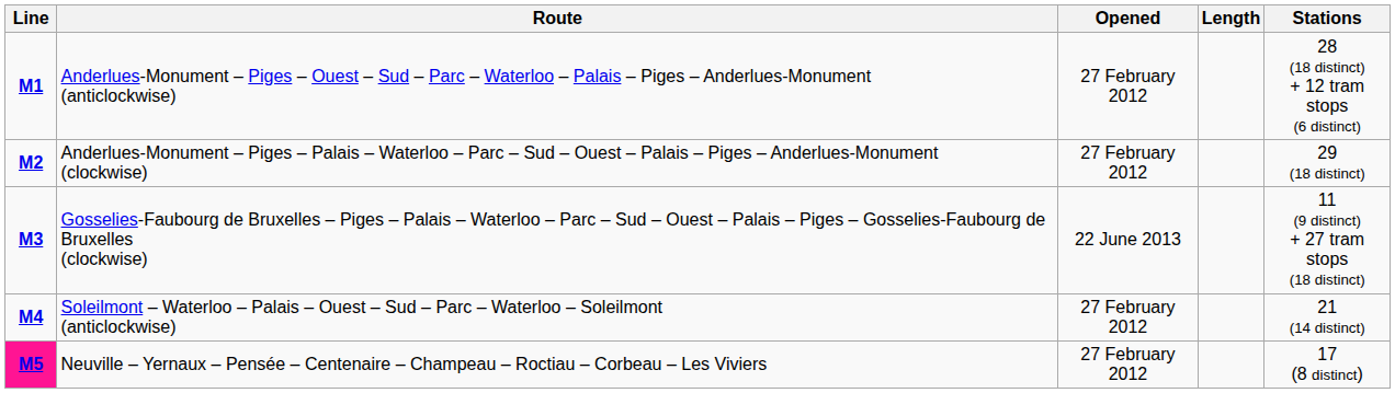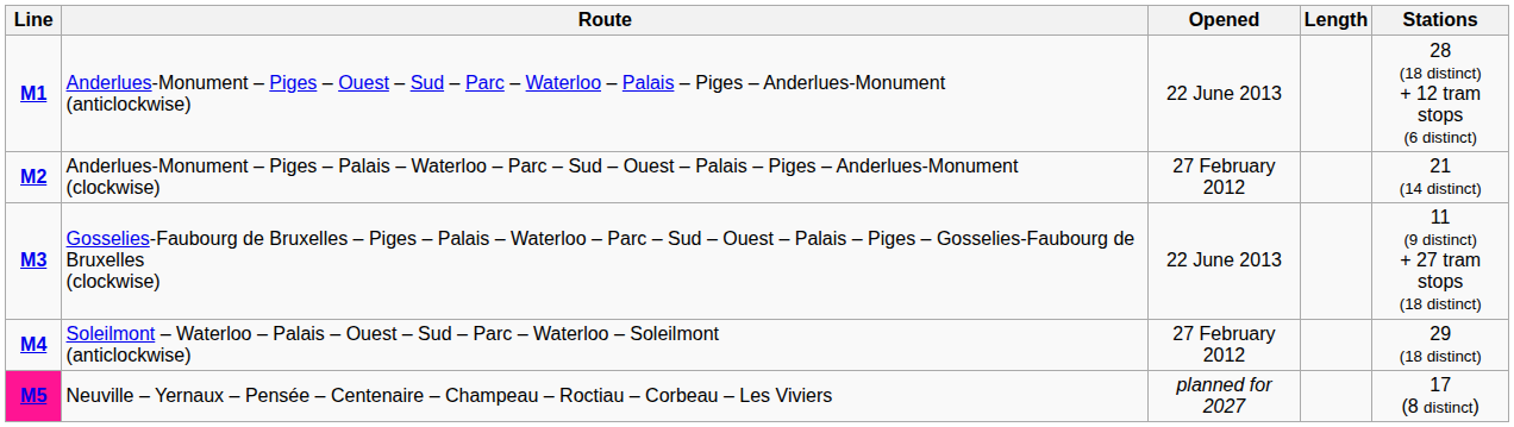row 2 | Opened: 27 February 2012 -> 22 June 2013
row 3 | Stations: 29 (18 distinct) -> 21 (14 distinct)
row 5 | Stations: 21 (14 distinct) -> 29 (18 distinct)
row 6 | Opened: 27 February 2012 -> planned for 2027
